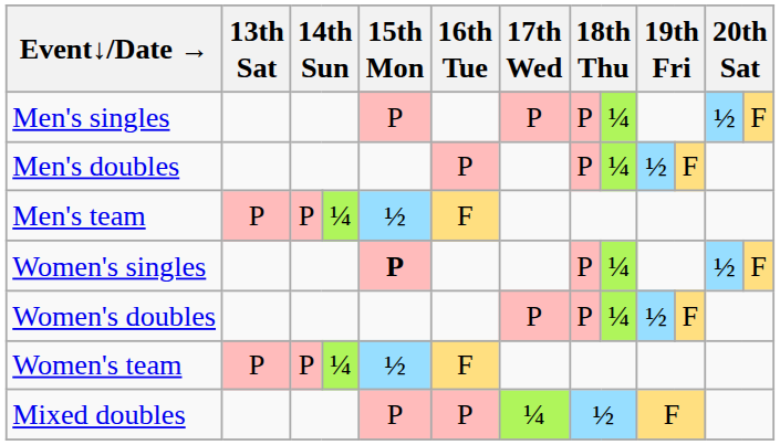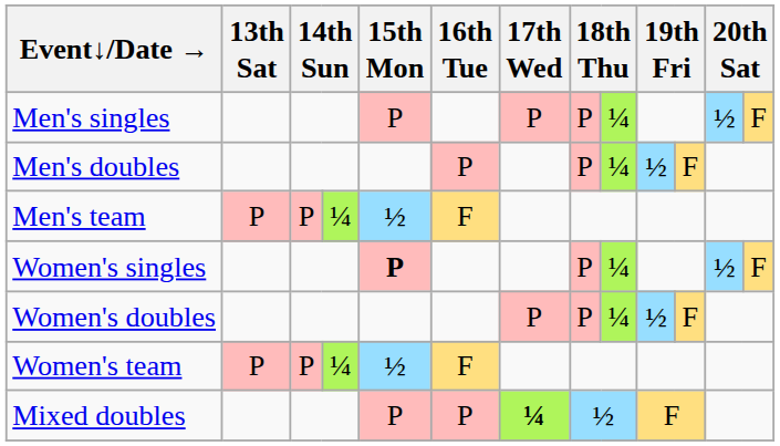Mixed doubles | 17th Wed: normal -> bold
